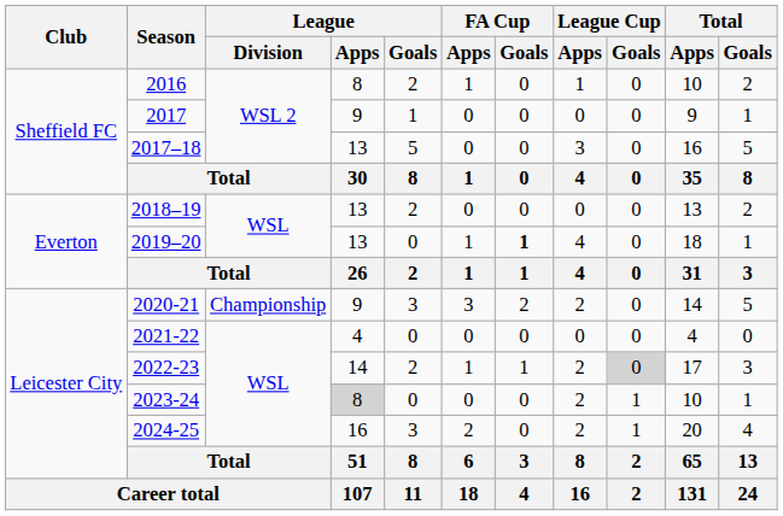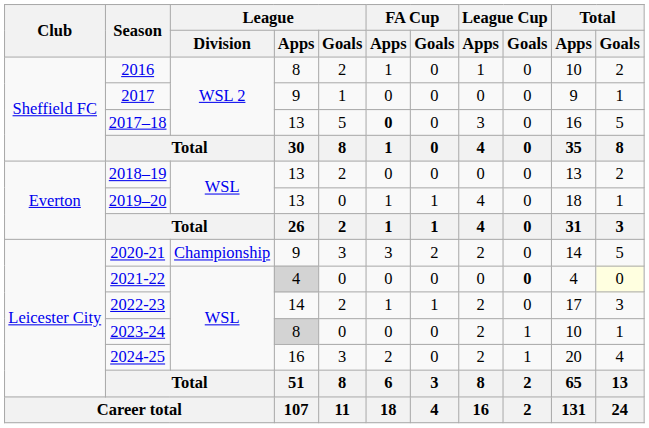2017–18 | FA Cup / Apps: normal -> bold
2019–20 | FA Cup / Goals: bold -> normal
2021-22 | League / Apps: no background -> lightgrey background
2021-22 | League Cup / Goals: normal -> bold
2021-22 | Total / Goals: no background -> lightyellow background
2022-23 | League Cup / Goals: lightgrey background -> no background
